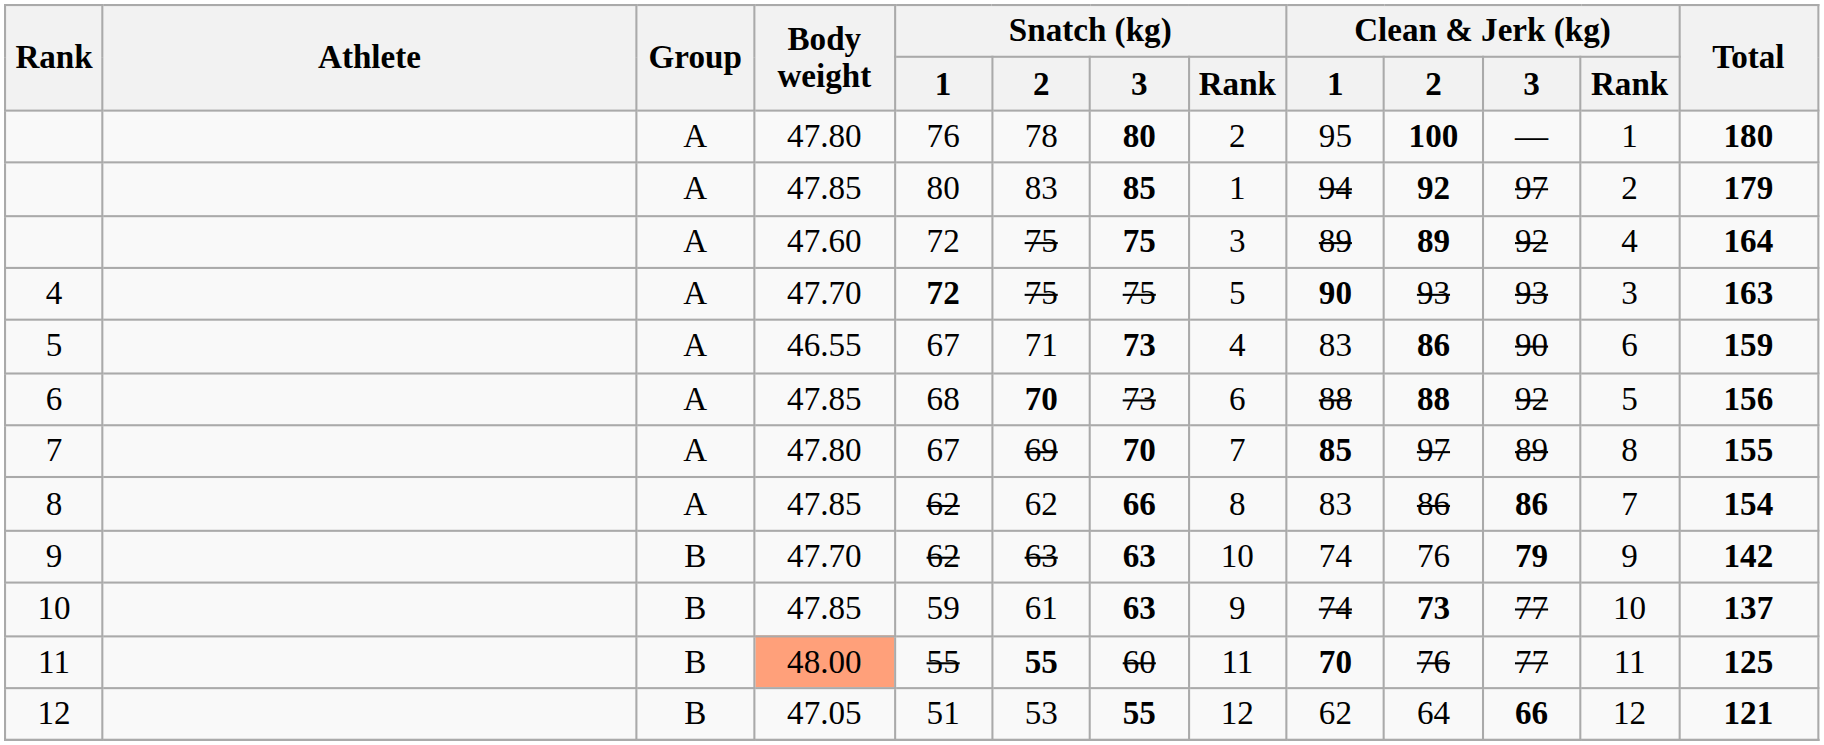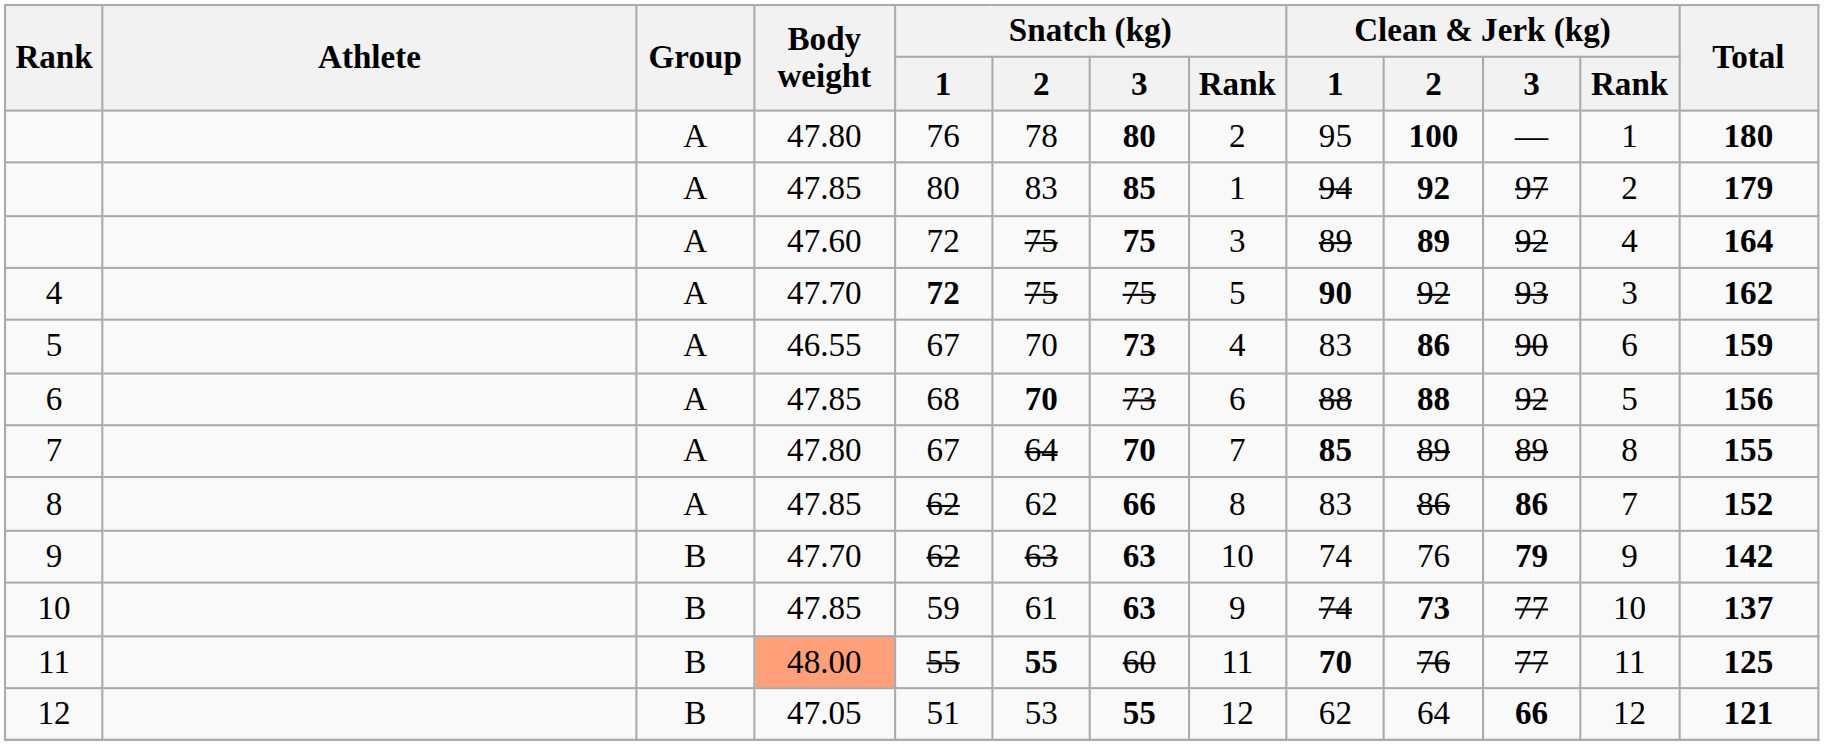row 6 | Clean & Jerk (kg) / 2: 93 -> 92
row 6 | Total: 163 -> 162
row 7 | Snatch (kg) / 2: 71 -> 70
row 9 | Snatch (kg) / 2: 69 -> 64
row 9 | Clean & Jerk (kg) / 2: 97 -> 89
row 10 | Total: 154 -> 152
